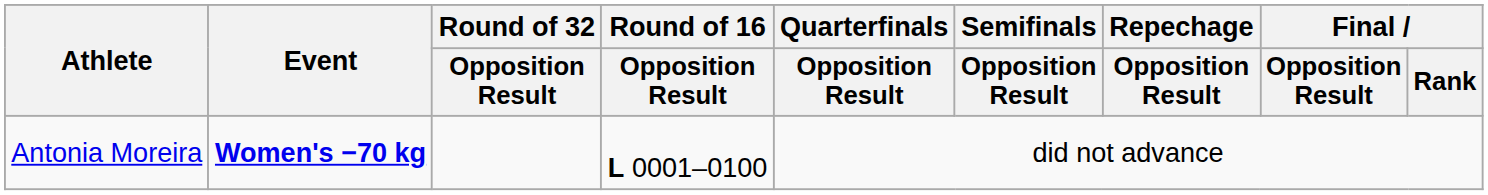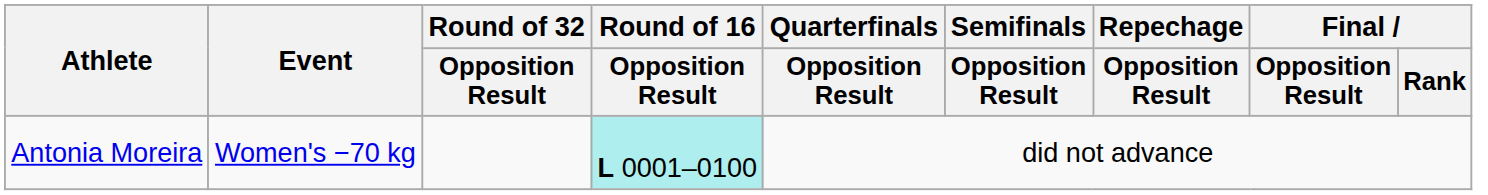Antonia Moreira | Event: bold -> normal
Antonia Moreira | Round of 16 / Opposition Result: no background -> paleturquoise background
